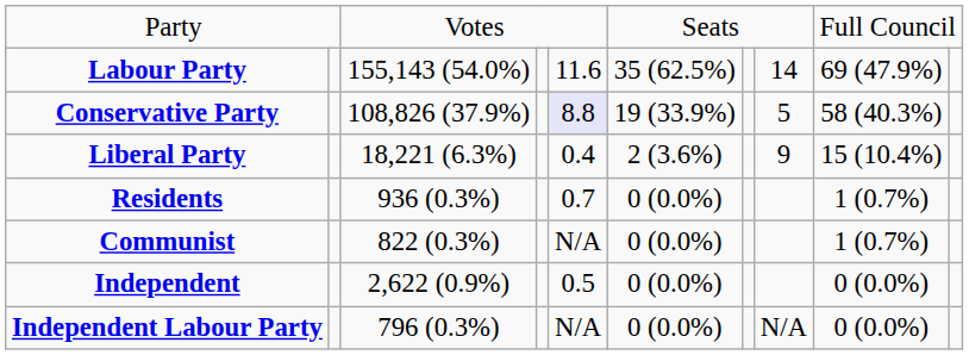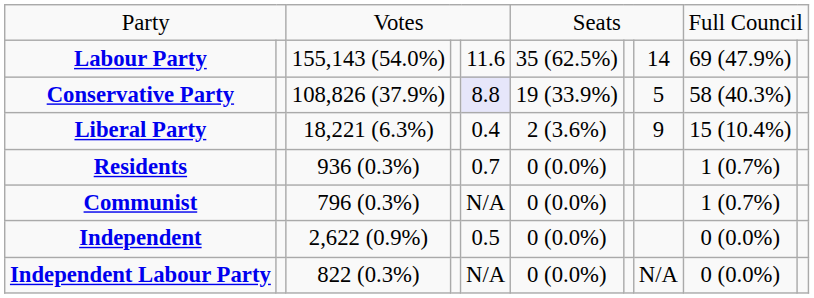Communist | column 3: 822 (0.3%) -> 796 (0.3%)
Independent Labour Party | column 3: 796 (0.3%) -> 822 (0.3%)
